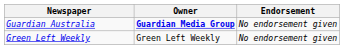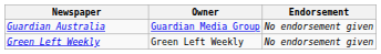Guardian Australia | Owner: bold -> normal
